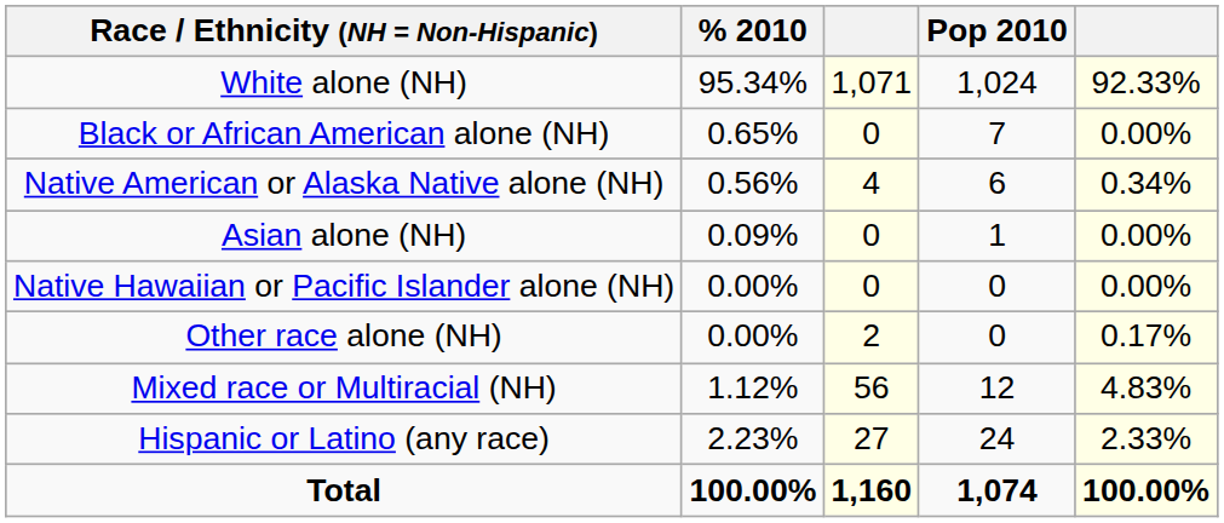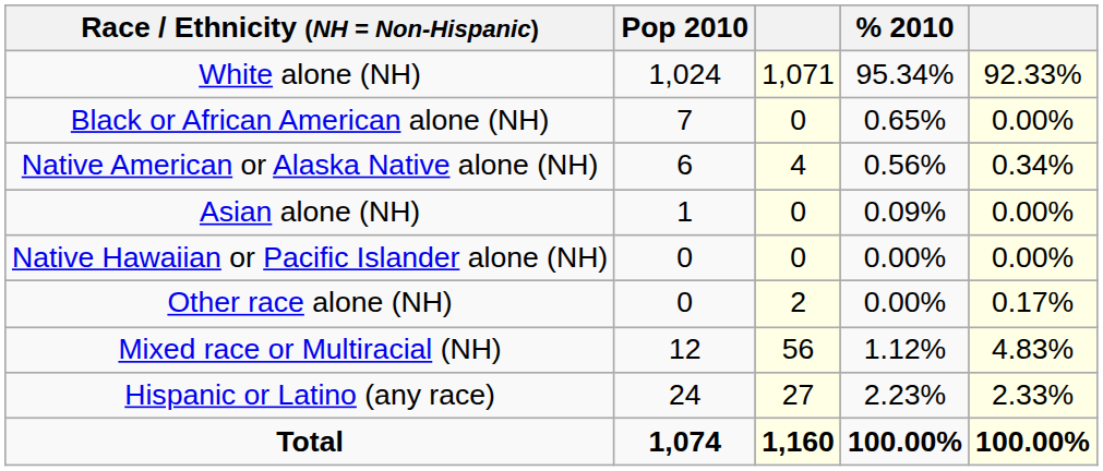columns swapped: Pop 2010 <-> % 2010
